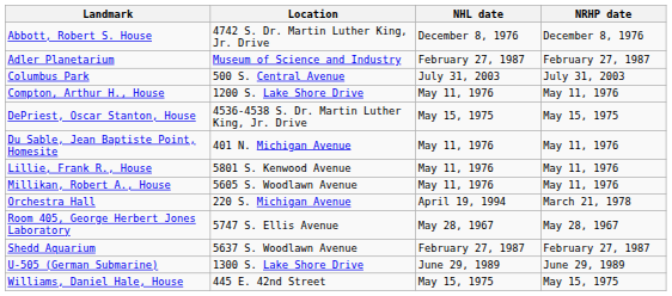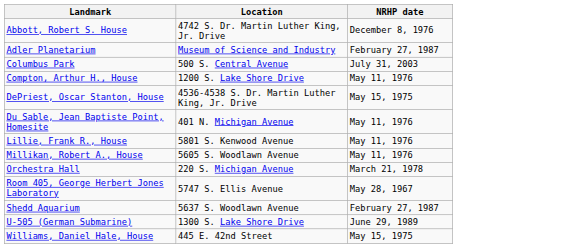- column: NHL date | December 8, 1976 | February 27, 1987 | July 31, 2003 | May 11, 1976 | May 15, 1975 | May 11, 1976 | May 11, 1976 | May 11, 1976 | April 19, 1994 | May 28, 1967 | February 27, 1987 | June 29, 1989 | May 15, 1975
